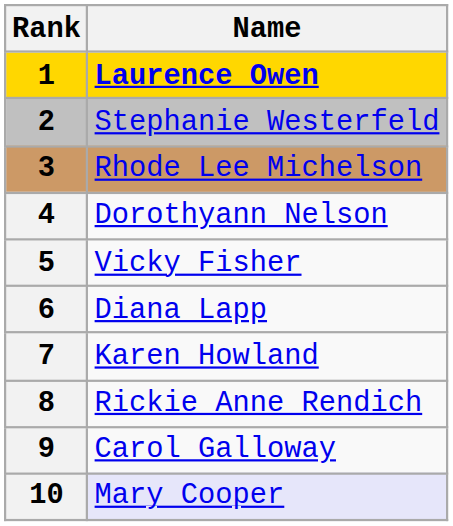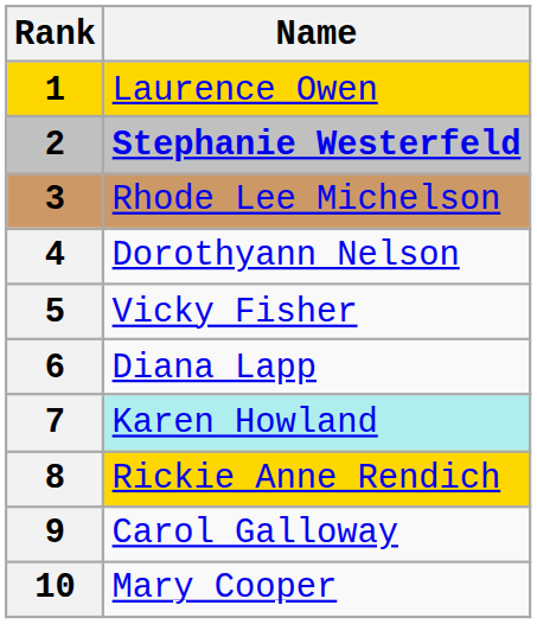Laurence Owen | Name: bold -> normal
Stephanie Westerfeld | Name: normal -> bold
Karen Howland | Name: no background -> paleturquoise background
Rickie Anne Rendich | Name: no background -> gold background
Mary Cooper | Name: lavender background -> no background
